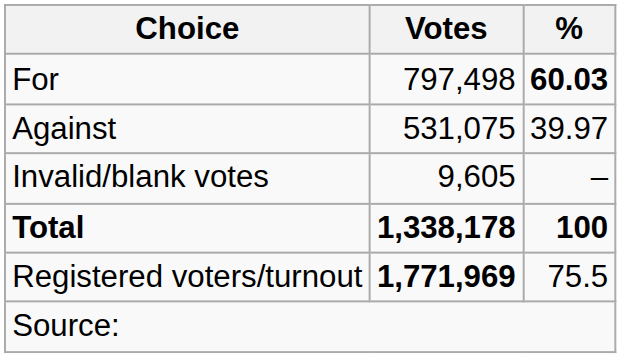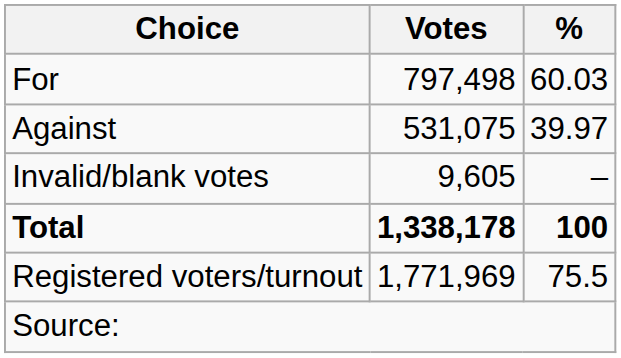For | %: bold -> normal
Registered voters/turnout | Votes: bold -> normal
